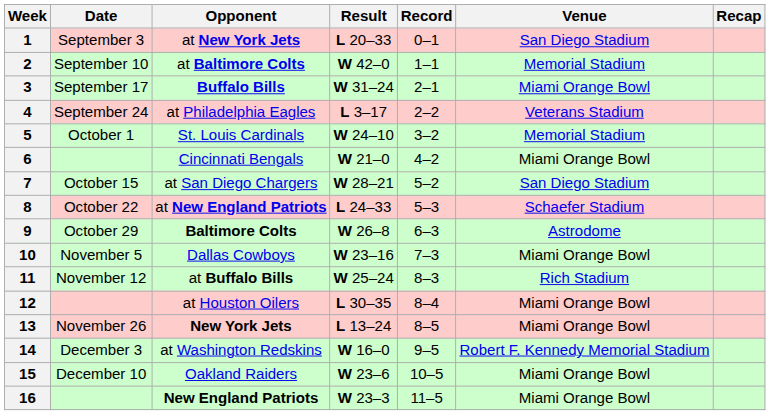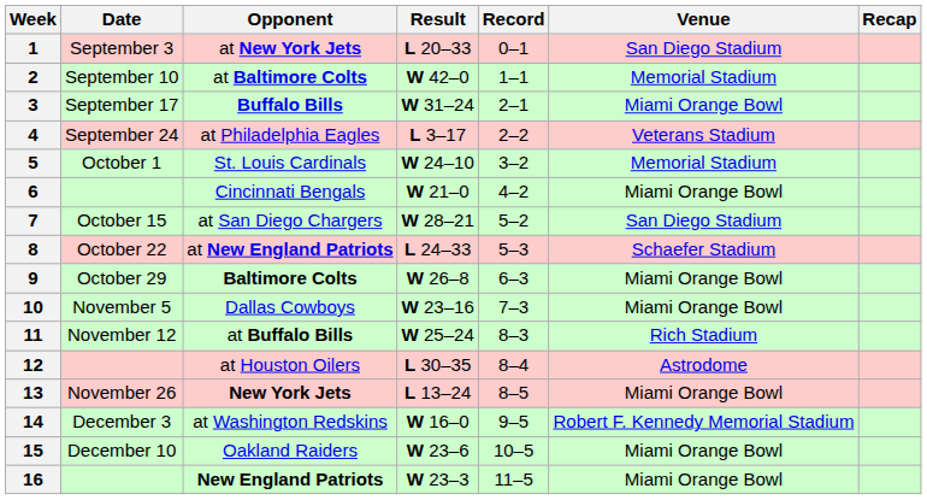9 | Venue: Astrodome -> Miami Orange Bowl
12 | Venue: Miami Orange Bowl -> Astrodome
